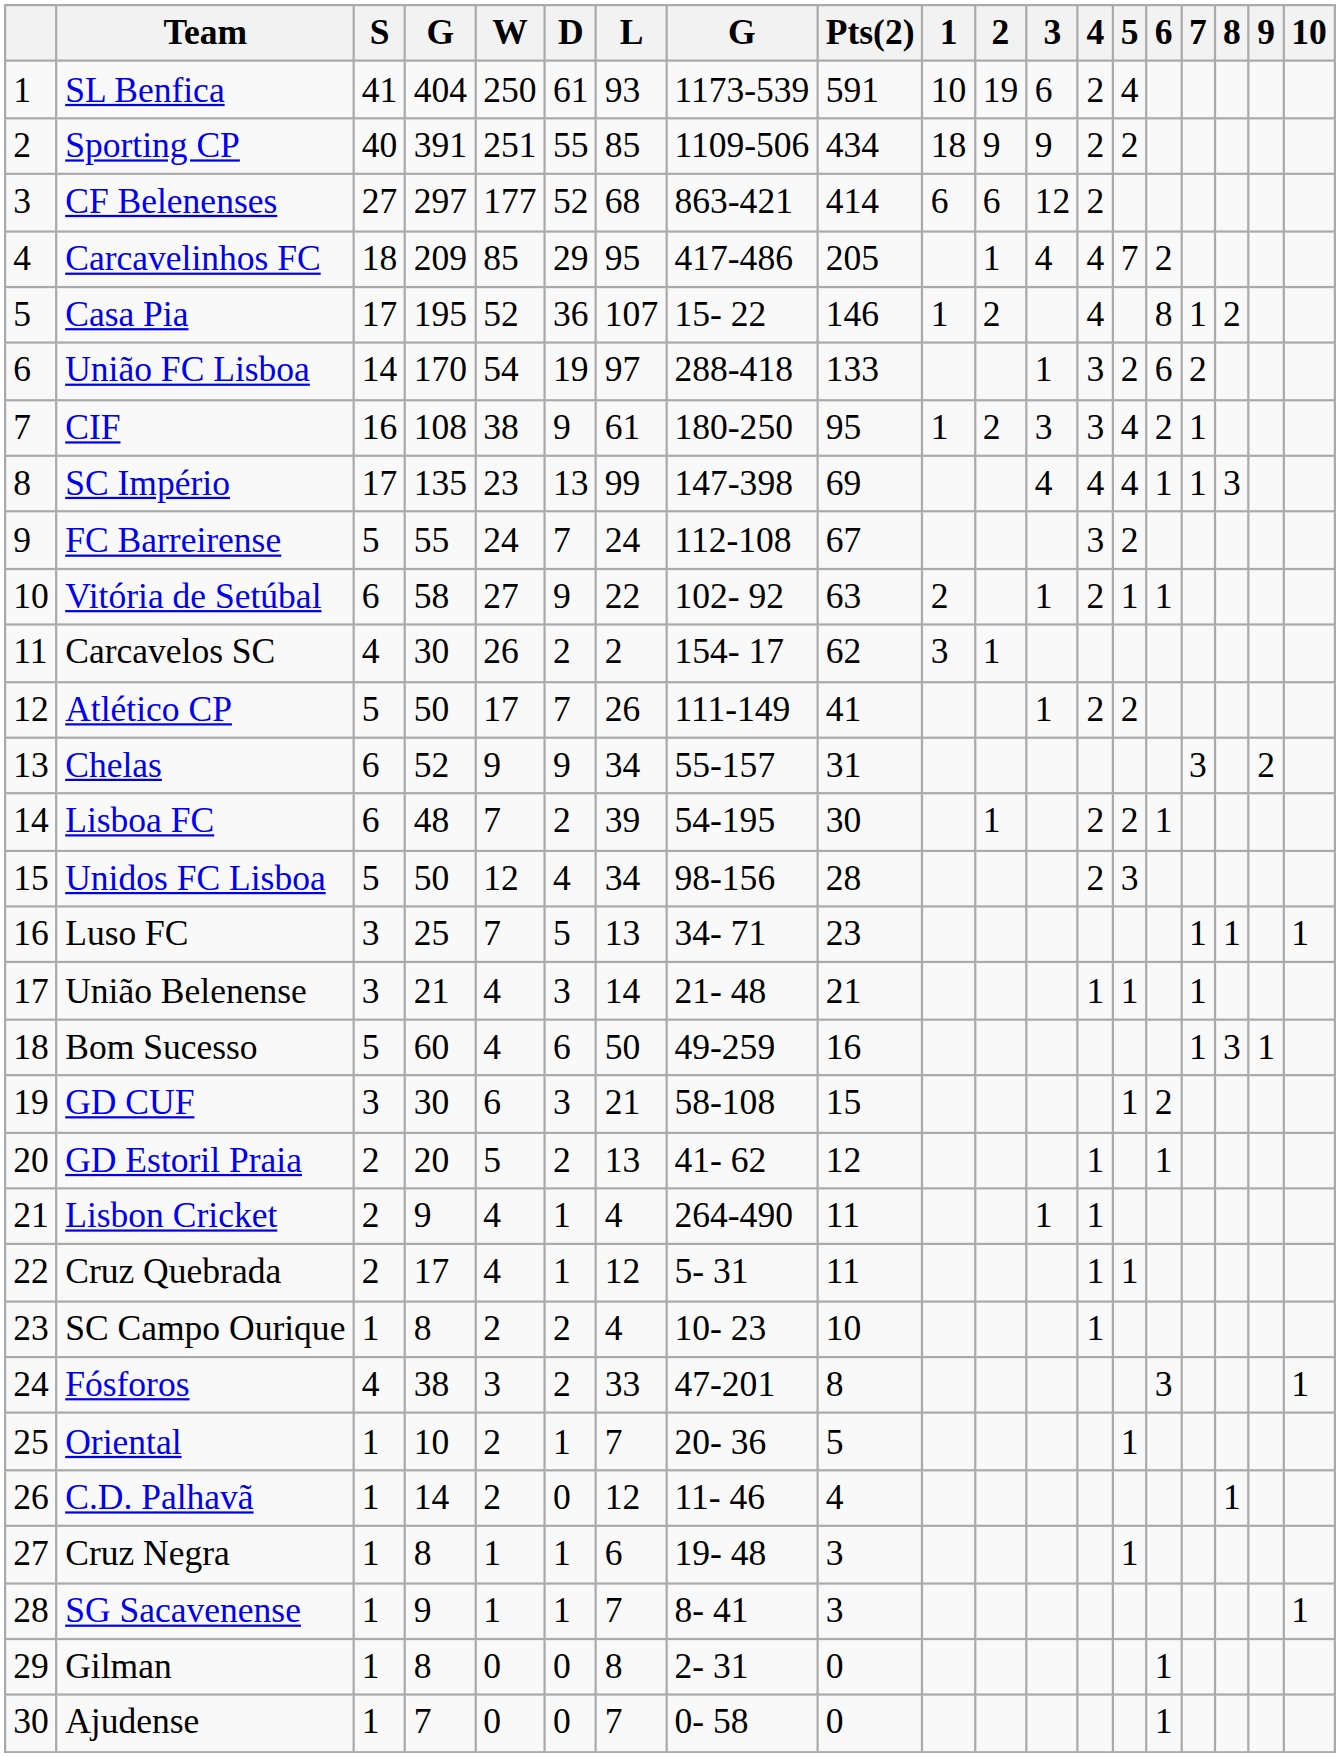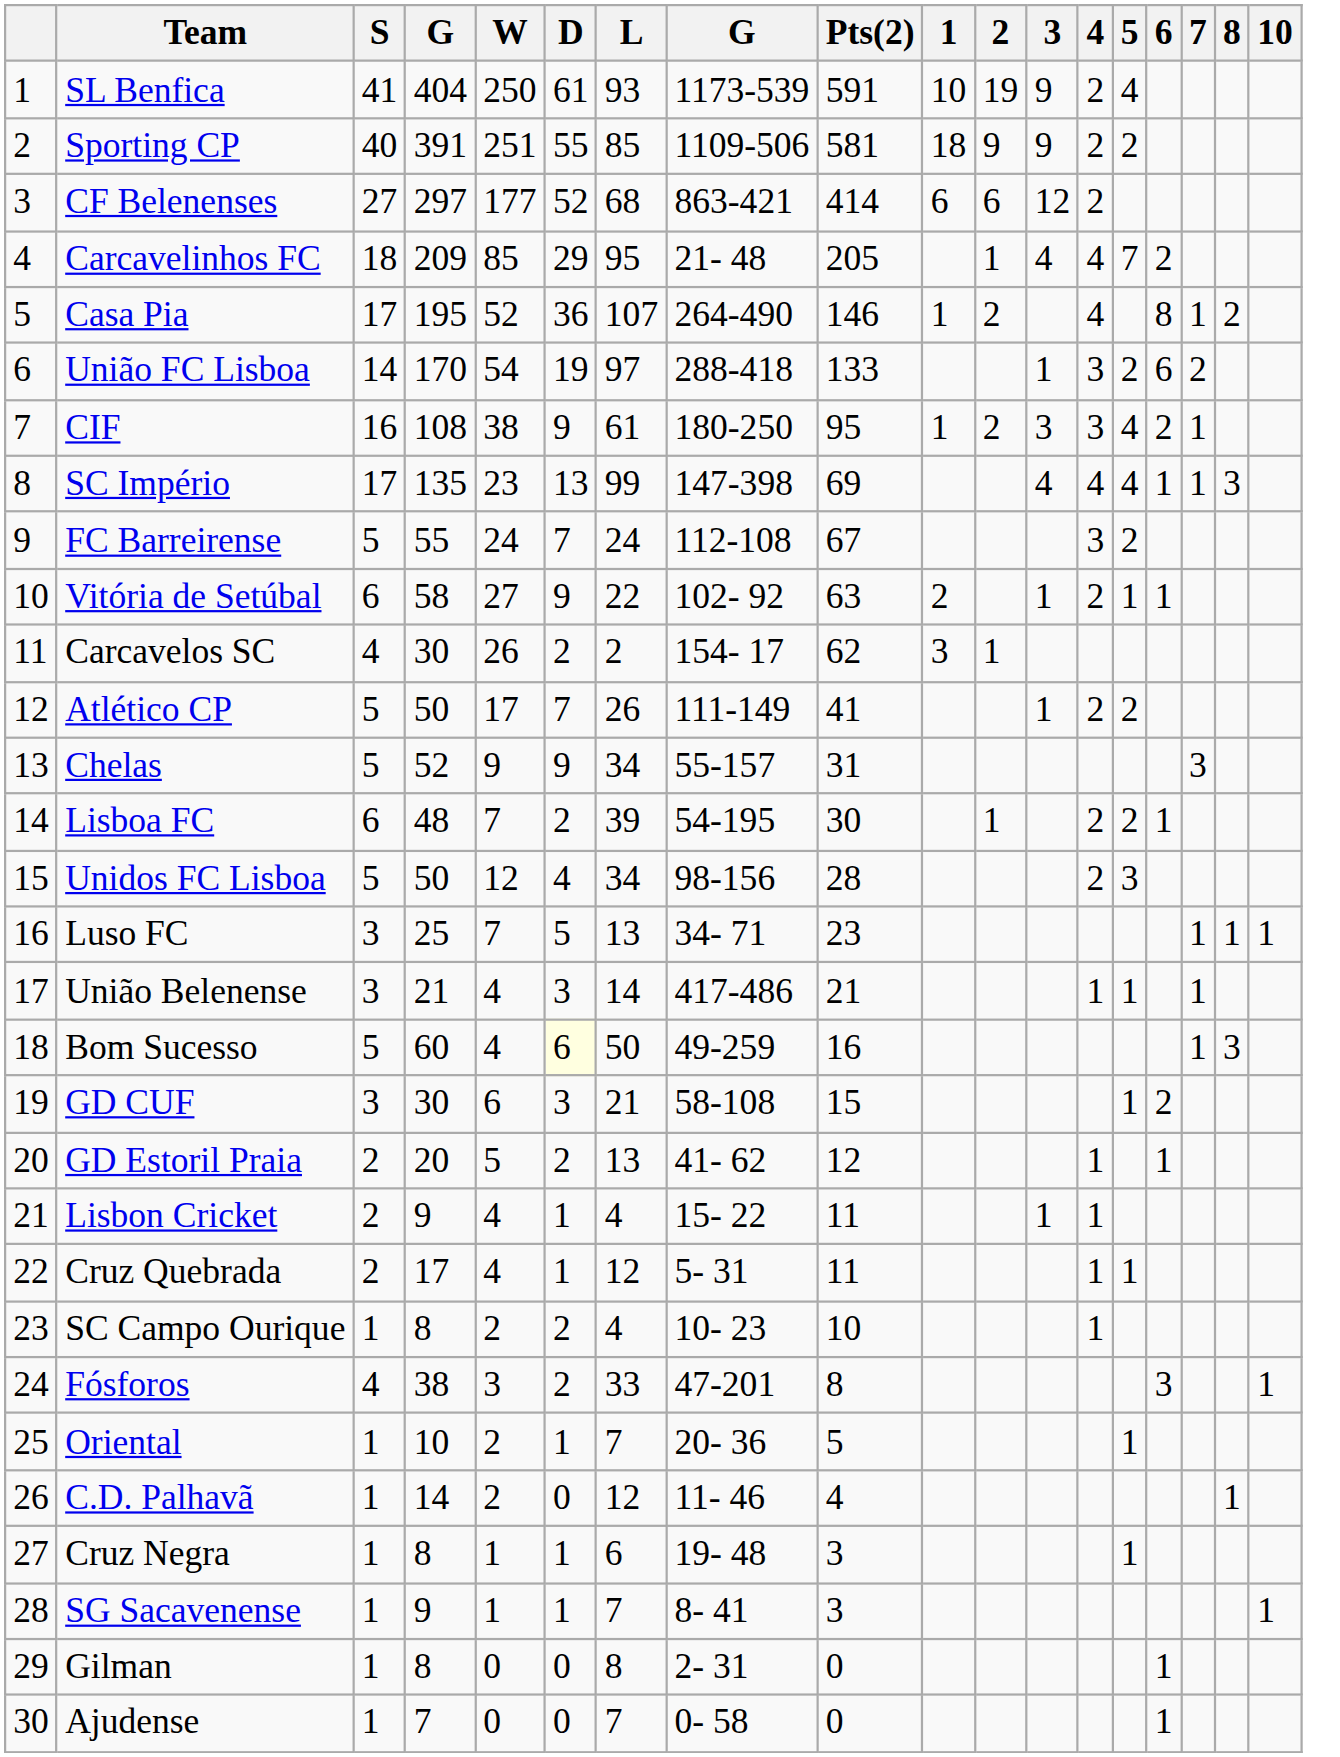- column: 9 | 2 | 1
SL Benfica | 3: 6 -> 9
Sporting CP | Pts(2): 434 -> 581
Carcavelinhos FC | column 8: 417-486 -> 21- 48
Casa Pia | column 8: 15- 22 -> 264-490
Chelas | S: 6 -> 5
União Belenense | column 8: 21- 48 -> 417-486
Bom Sucesso | D: no background -> lightyellow background
Lisbon Cricket | column 8: 264-490 -> 15- 22
